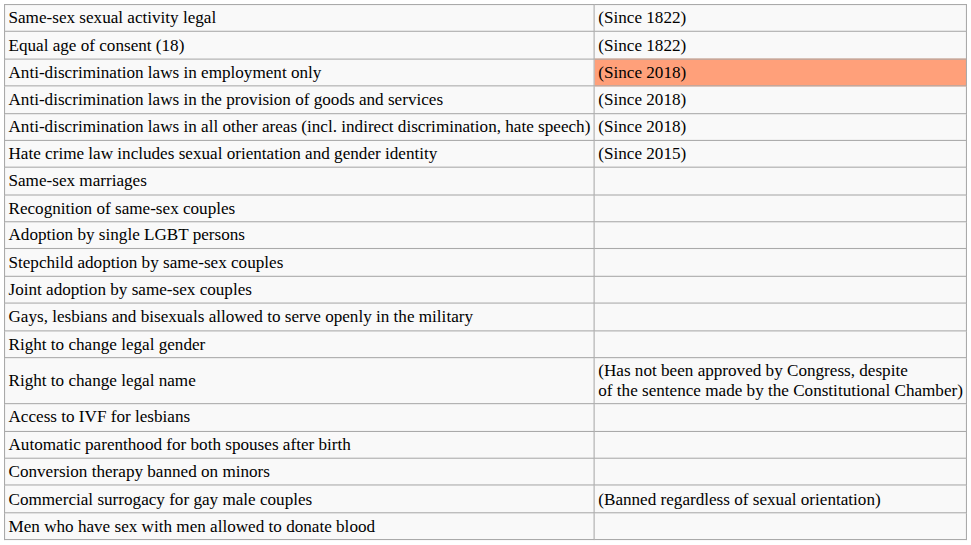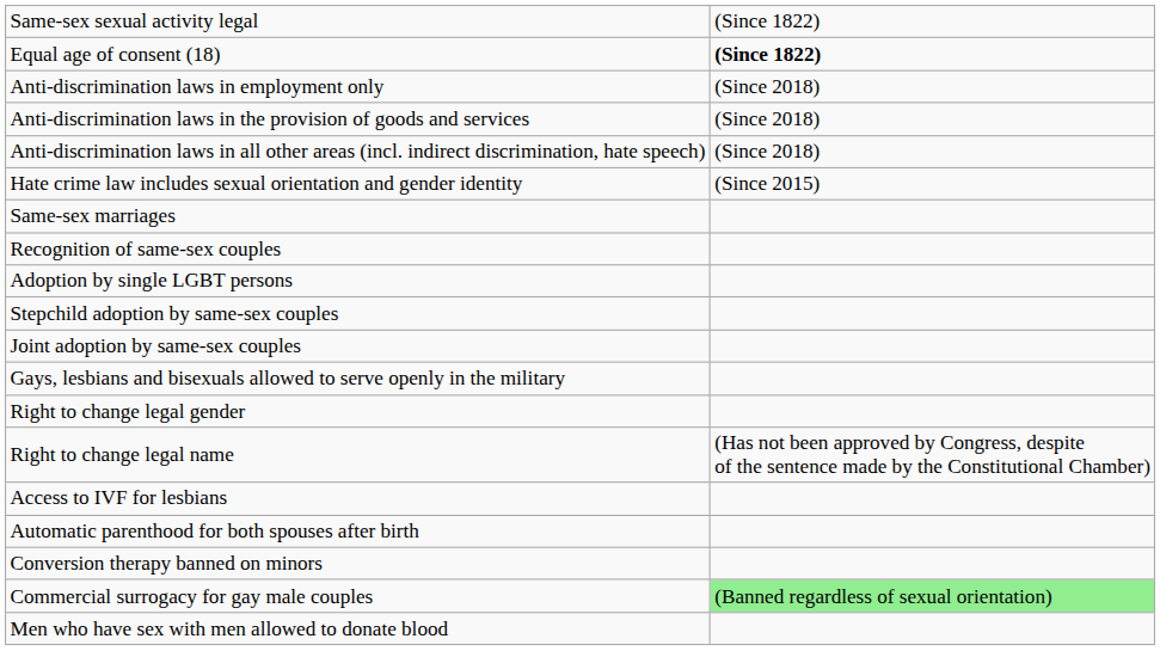Equal age of consent (18) | column 2: normal -> bold
Anti-discrimination laws in employment only | column 2: lightsalmon background -> no background
Commercial surrogacy for gay male couples | column 2: no background -> lightgreen background
